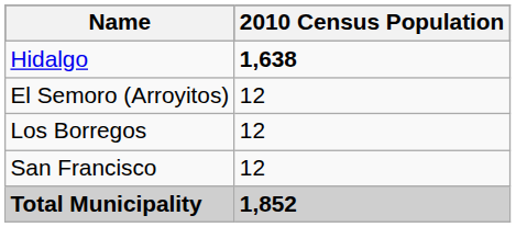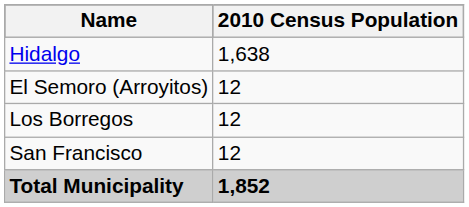Hidalgo | 2010 Census Population: bold -> normal
